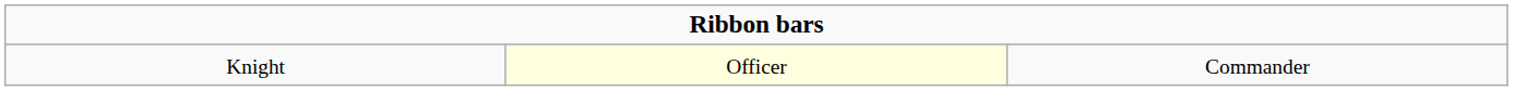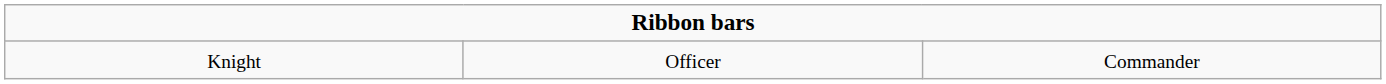Knight | column 2: lightyellow background -> no background
